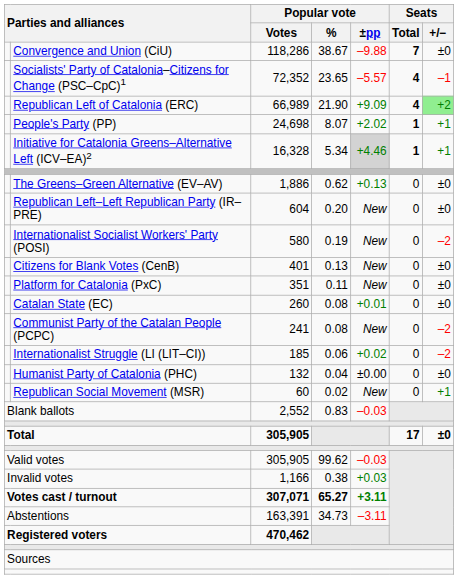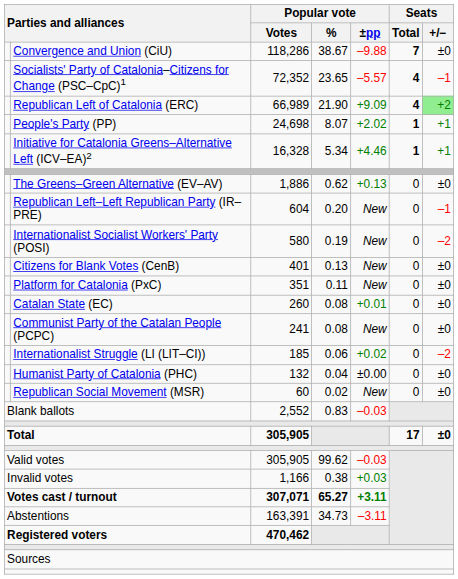Initiative for Catalonia Greens–Alternative Left (ICV–EA)2 | Popular vote / ±pp: lightgrey background -> no background
Republican Left–Left Republican Party (IR–PRE) | Seats / +/−: ±0 -> –1
Communist Party of the Catalan People (PCPC) | Seats / +/−: –2 -> ±0
Republican Social Movement (MSR) | Seats / +/−: +1 -> ±0
